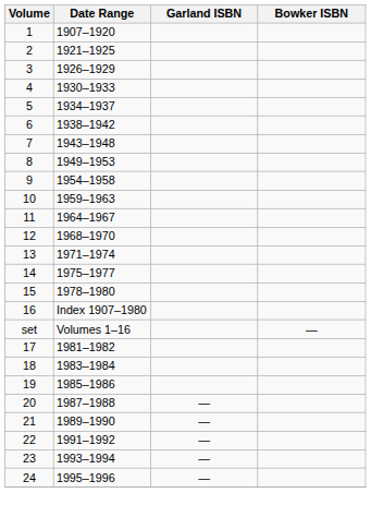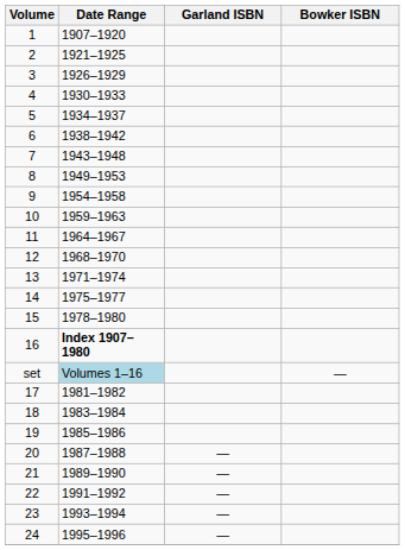16 | Date Range: normal -> bold
set | Date Range: no background -> lightblue background
